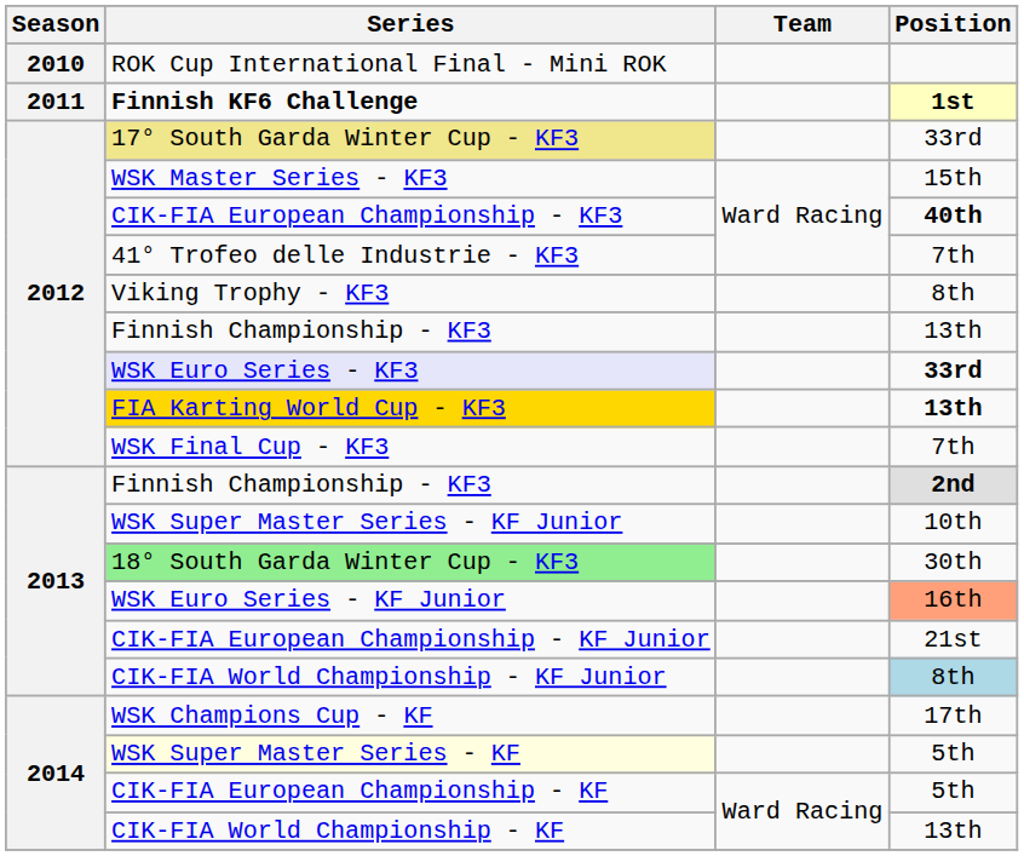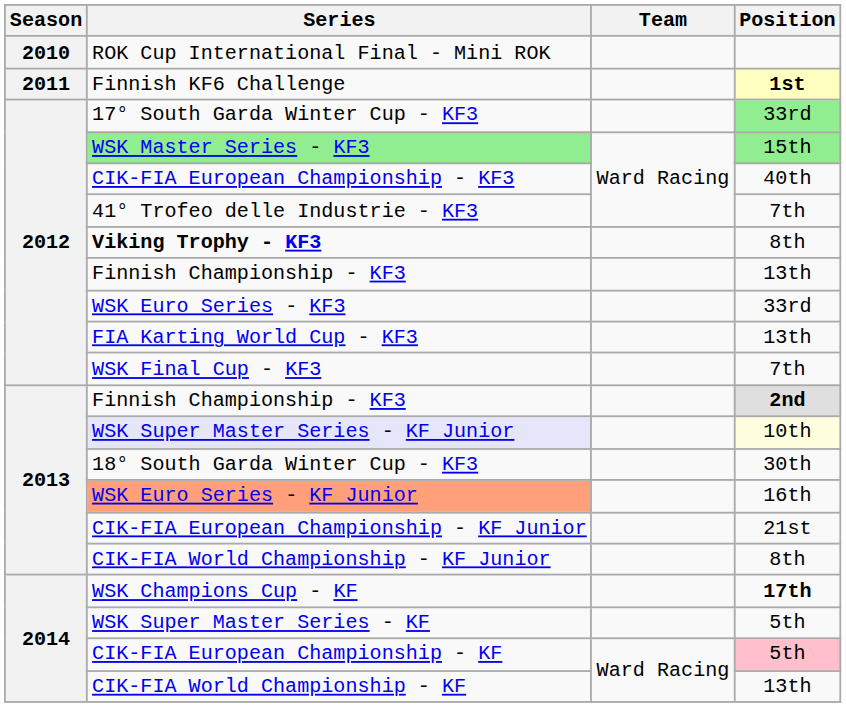Finnish KF6 Challenge | Series: bold -> normal
17° South Garda Winter Cup - KF3 | Series: khaki background -> no background
17° South Garda Winter Cup - KF3 | Position: no background -> lightgreen background
WSK Master Series - KF3 | Series: no background -> lightgreen background
WSK Master Series - KF3 | Position: no background -> lightgreen background
CIK-FIA European Championship - KF3 | Position: bold -> normal
Viking Trophy - KF3 | Series: normal -> bold
WSK Euro Series - KF3 | Series: lavender background -> no background
WSK Euro Series - KF3 | Position: bold -> normal
FIA Karting World Cup - KF3 | Series: gold background -> no background
FIA Karting World Cup - KF3 | Position: bold -> normal
WSK Super Master Series - KF Junior | Series: no background -> lavender background
WSK Super Master Series - KF Junior | Position: no background -> lightyellow background
18° South Garda Winter Cup - KF3 | Series: lightgreen background -> no background
WSK Euro Series - KF Junior | Series: no background -> lightsalmon background
WSK Euro Series - KF Junior | Position: lightsalmon background -> no background
CIK-FIA World Championship - KF Junior | Position: lightblue background -> no background
WSK Champions Cup - KF | Position: normal -> bold
WSK Super Master Series - KF | Series: lightyellow background -> no background
CIK-FIA European Championship - KF | Position: no background -> pink background
